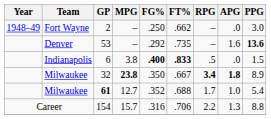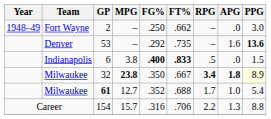32 | PPG: no background -> lightyellow background
